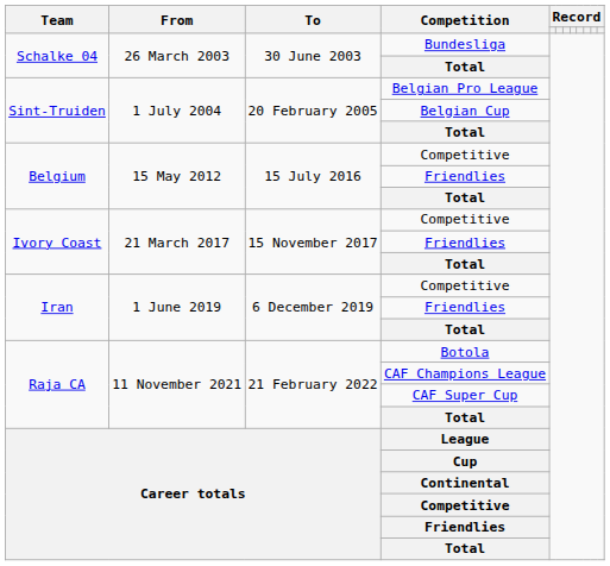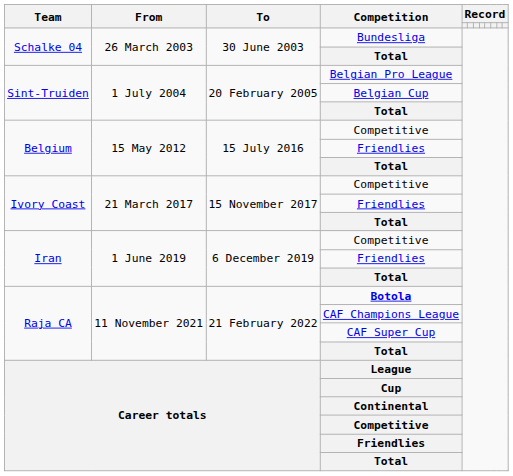Botola | Competition: normal -> bold
